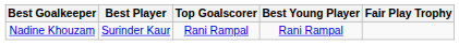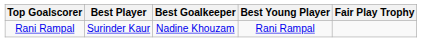columns swapped: Top Goalscorer <-> Best Goalkeeper
